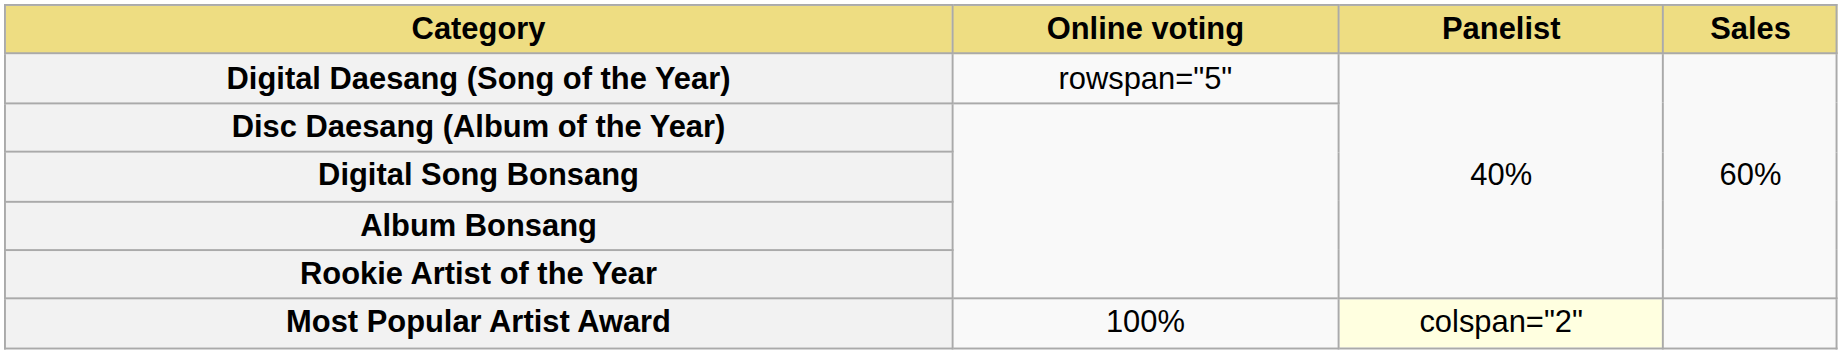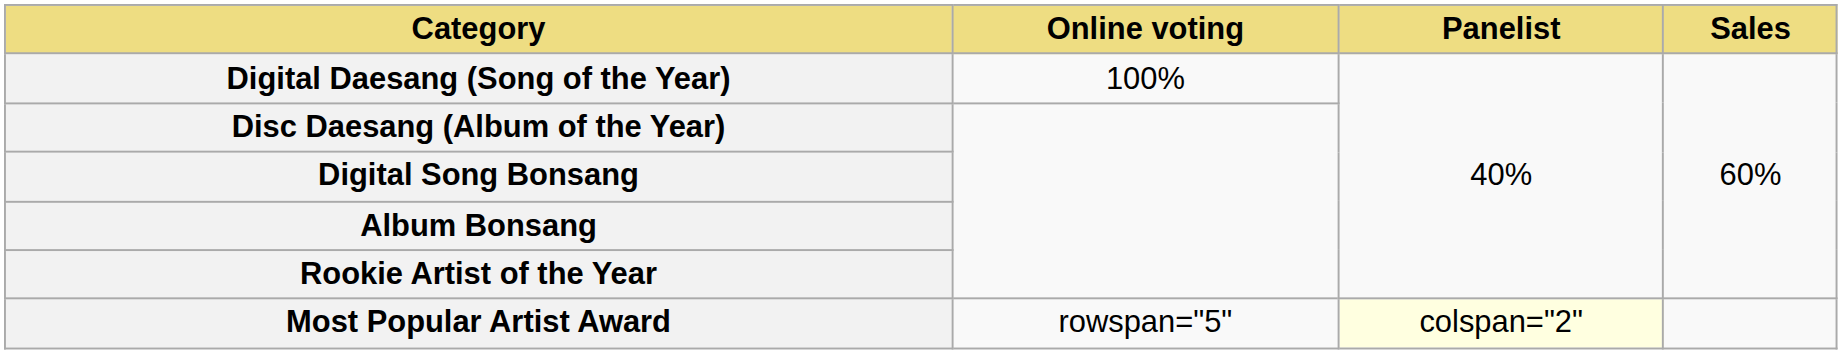Digital Daesang (Song of the Year) | Online voting: rowspan="5" -> 100%
Most Popular Artist Award | Online voting: 100% -> rowspan="5"
